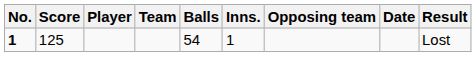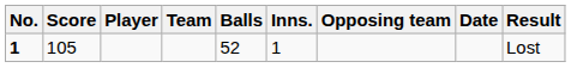row 2 | Score: 125 -> 105
row 2 | Balls: 54 -> 52
